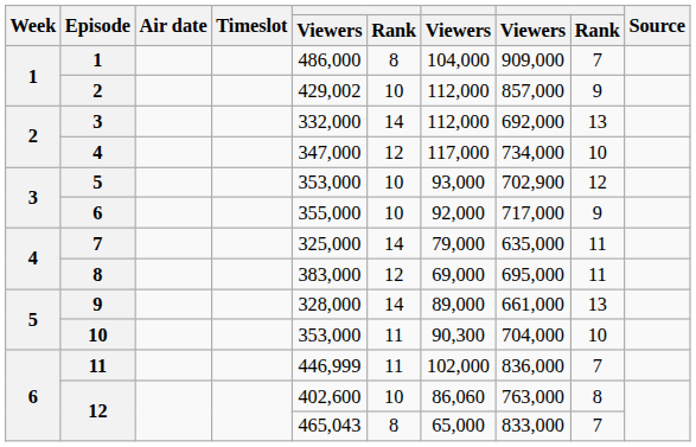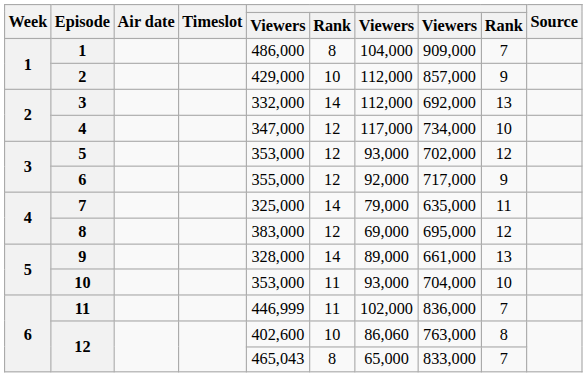row 4 | column 5: 429,002 -> 429,000
row 7 | column 6: 10 -> 12
row 7 | column 8: 702,900 -> 702,000
row 8 | column 6: 10 -> 12
row 10 | column 9: 11 -> 12
row 12 | column 7: 90,300 -> 93,000
